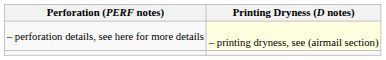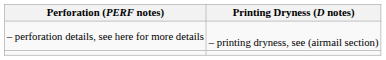– perforation details, see here for more details | Printing Dryness (D notes): lightyellow background -> no background
